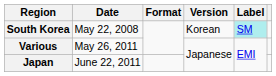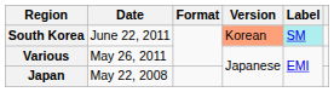South Korea | Date: May 22, 2008 -> June 22, 2011
South Korea | Version: no background -> lightsalmon background
Japan | Date: June 22, 2011 -> May 22, 2008
